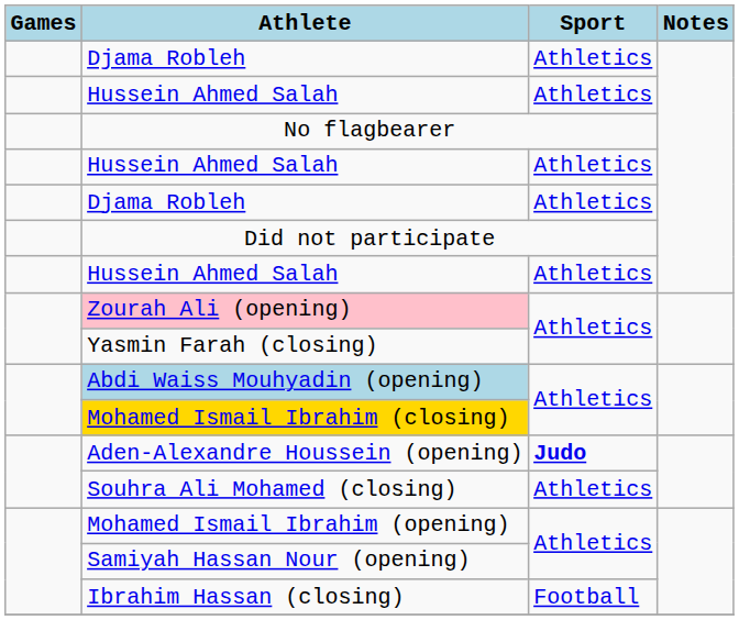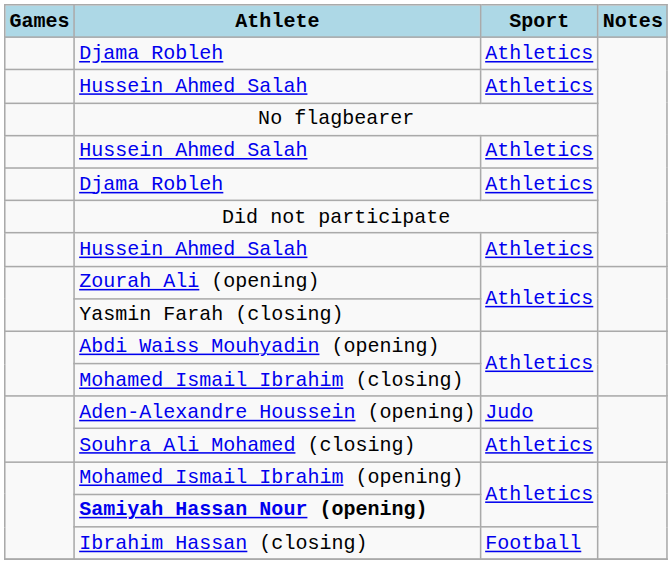Zourah Ali (opening) | Athlete: pink background -> no background
Abdi Waiss Mouhyadin (opening) | Athlete: lightblue background -> no background
Mohamed Ismail Ibrahim (closing) | Athlete: gold background -> no background
Aden-Alexandre Houssein (opening) | Sport: bold -> normal
Samiyah Hassan Nour (opening) | Athlete: normal -> bold
